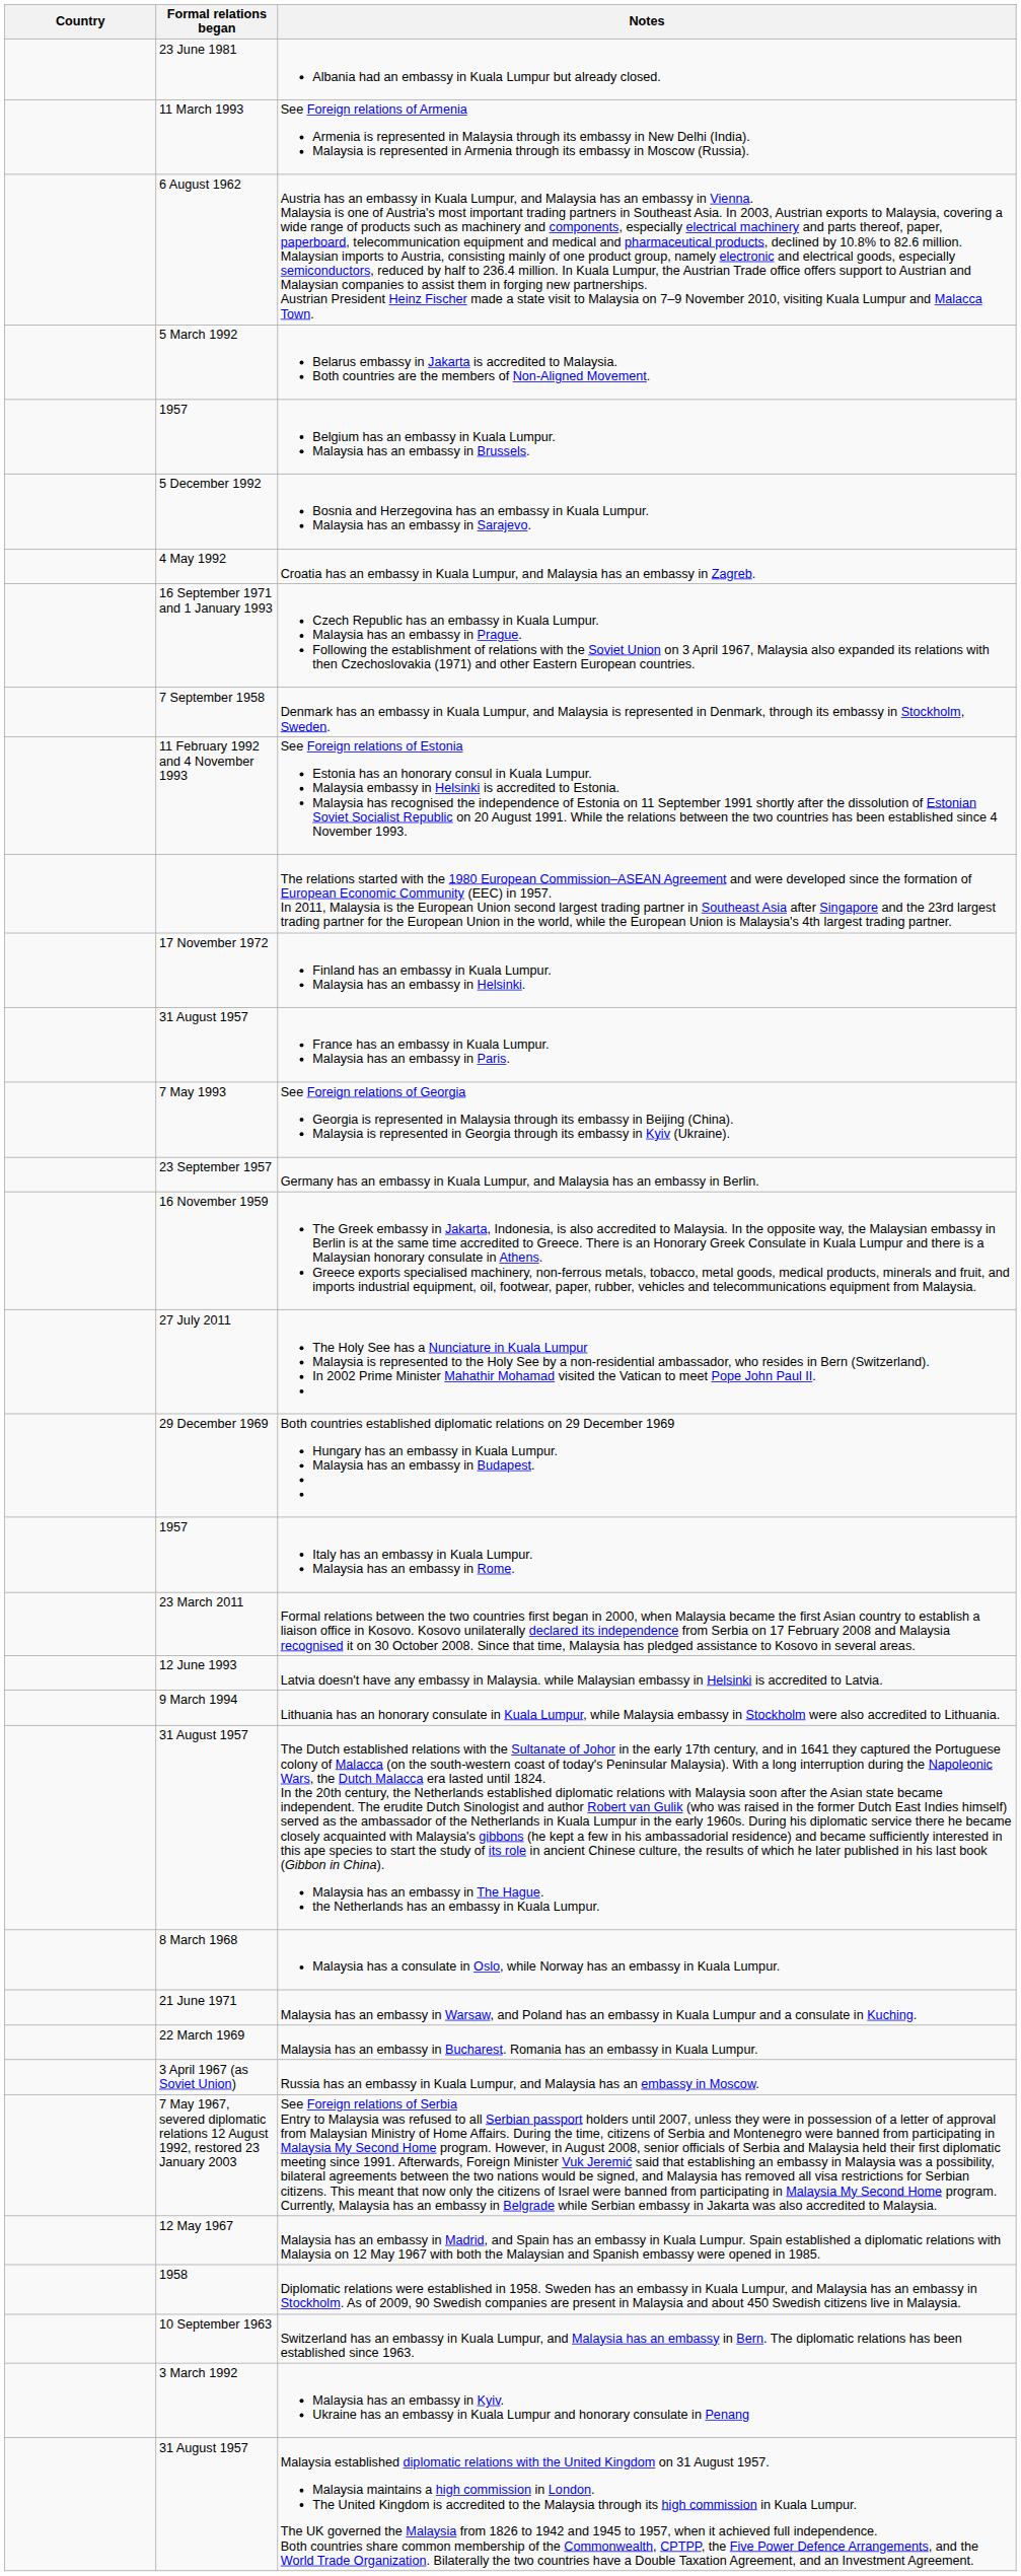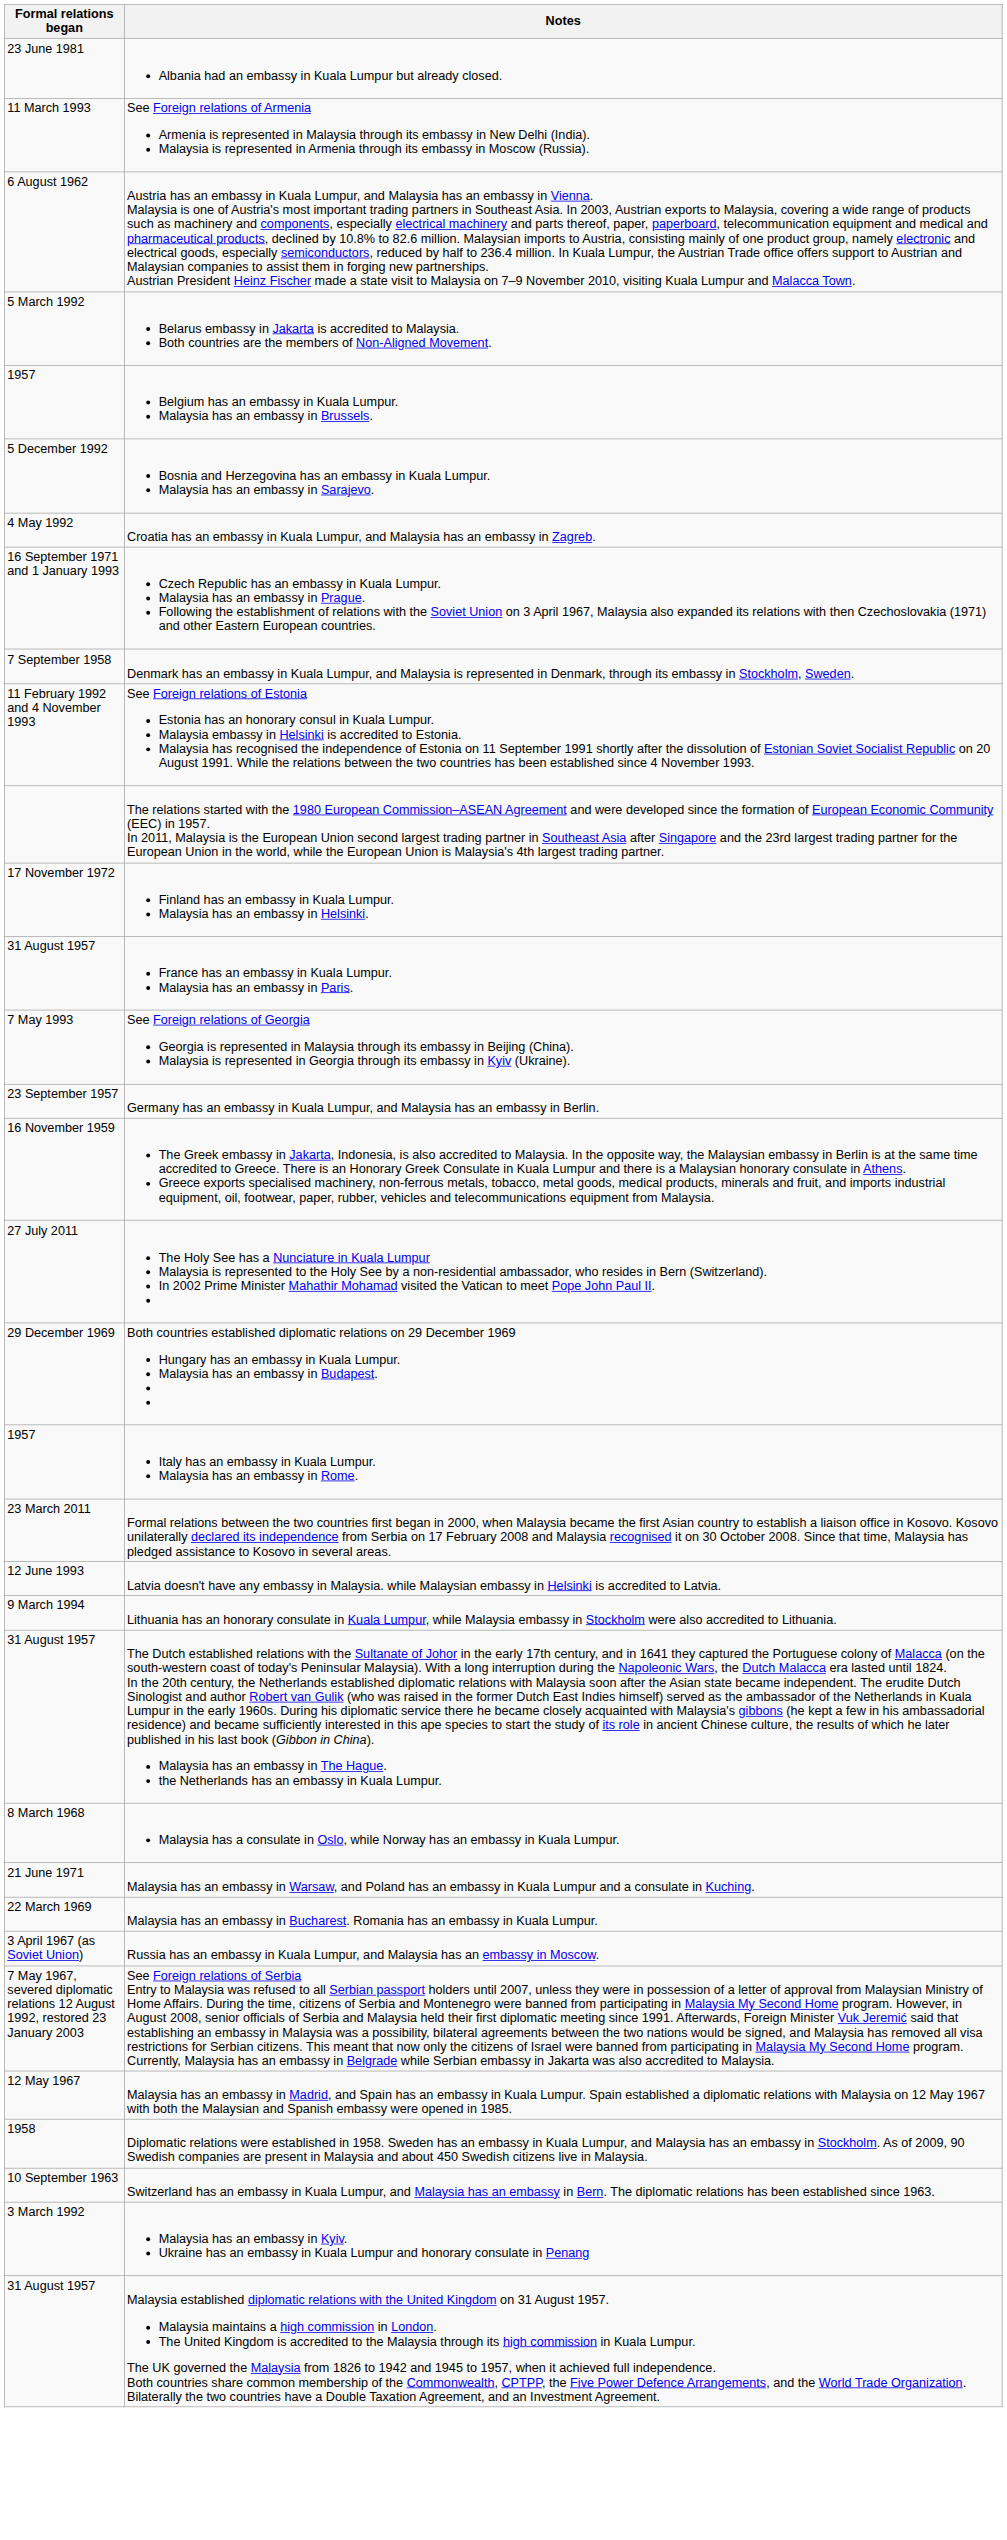- column: Country
